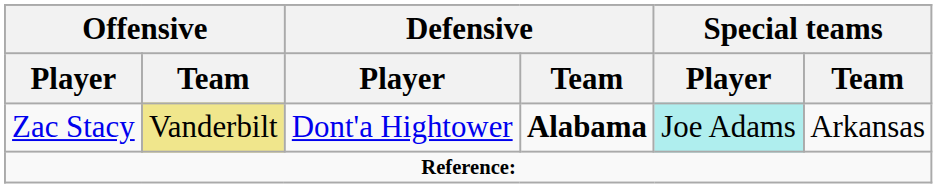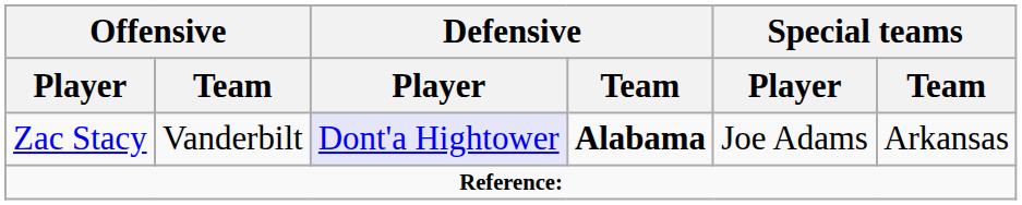Zac Stacy | Offensive / Team: khaki background -> no background
Zac Stacy | Defensive / Player: no background -> lavender background
Zac Stacy | Special teams / Player: paleturquoise background -> no background
